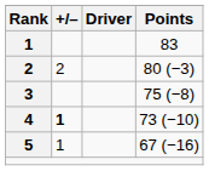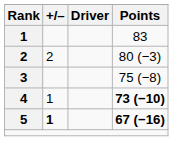4 | +/–: bold -> normal
4 | Points: normal -> bold
5 | +/–: normal -> bold
5 | Points: normal -> bold
